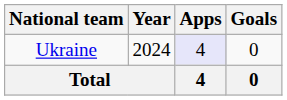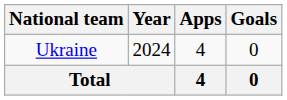Ukraine | Apps: lavender background -> no background
